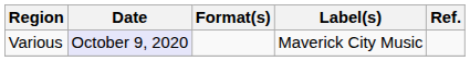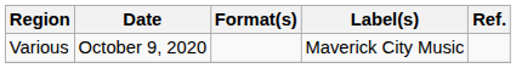Various | Date: lavender background -> no background
